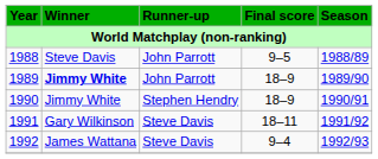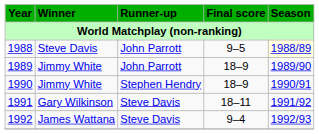1988 | Season: no background -> lightyellow background
1989 | Winner: bold -> normal
